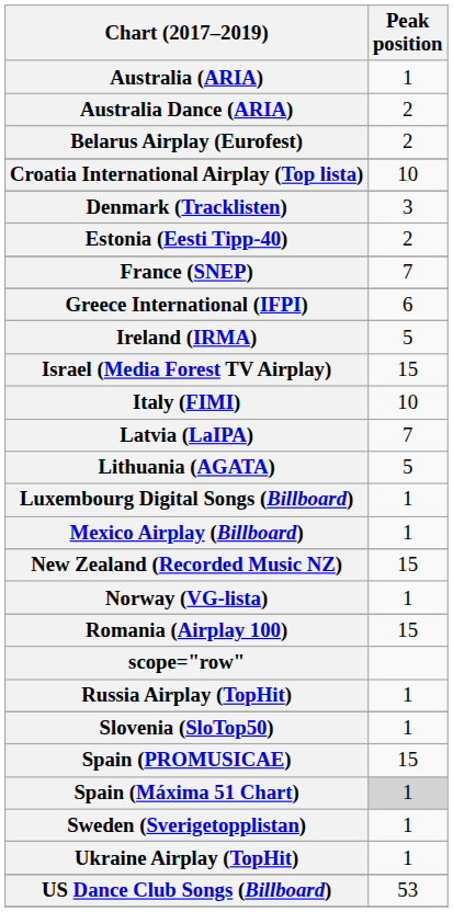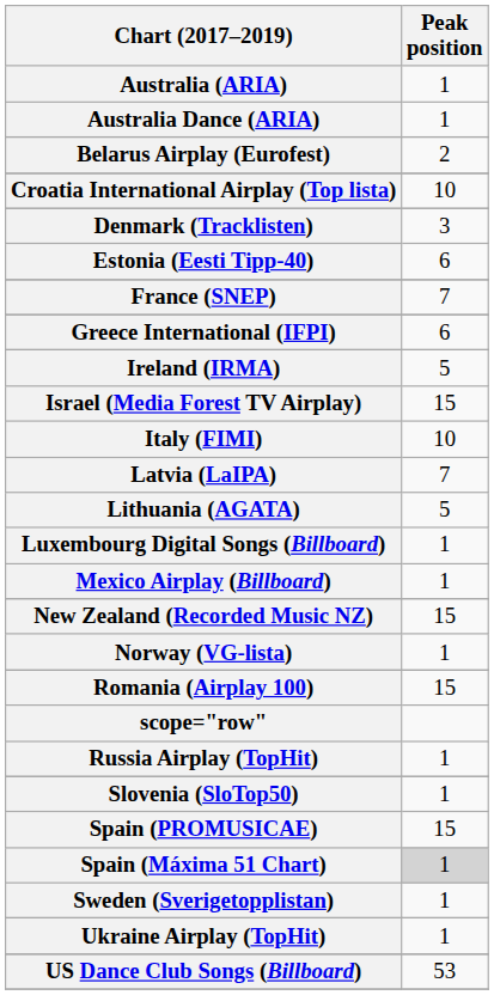Australia Dance (ARIA) | Peak position: 2 -> 1
Estonia (Eesti Tipp-40) | Peak position: 2 -> 6
